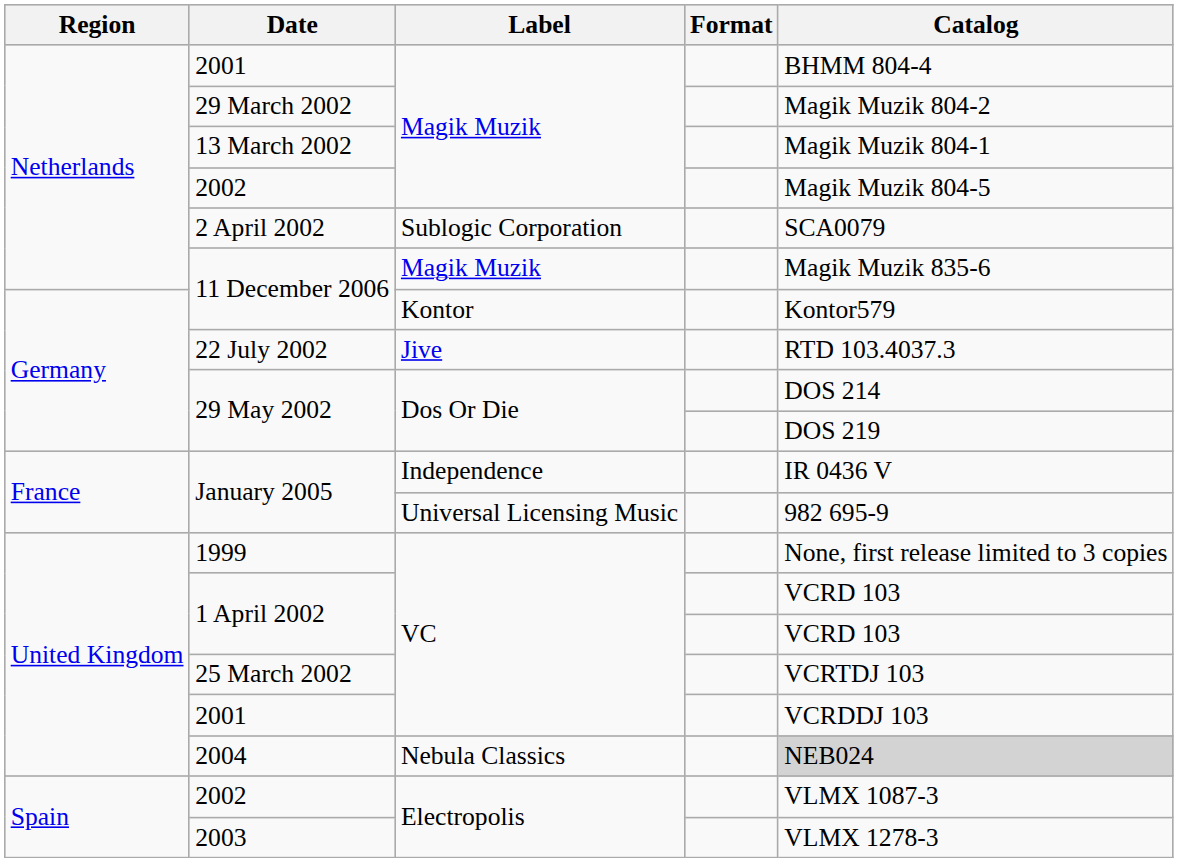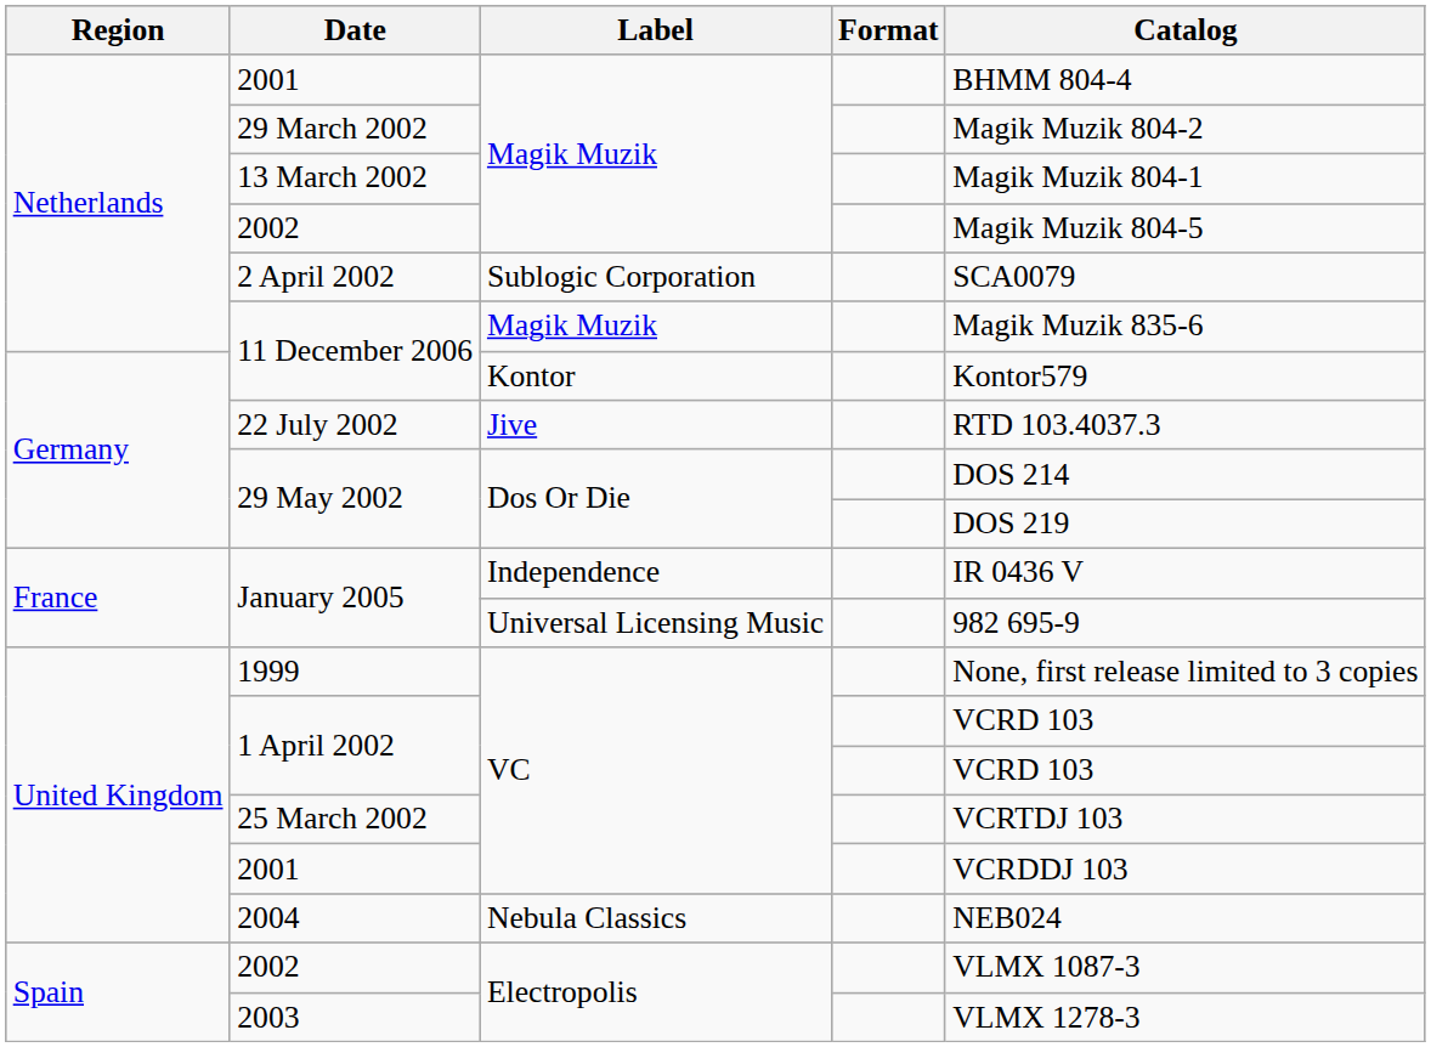2004 | Catalog: lightgrey background -> no background
